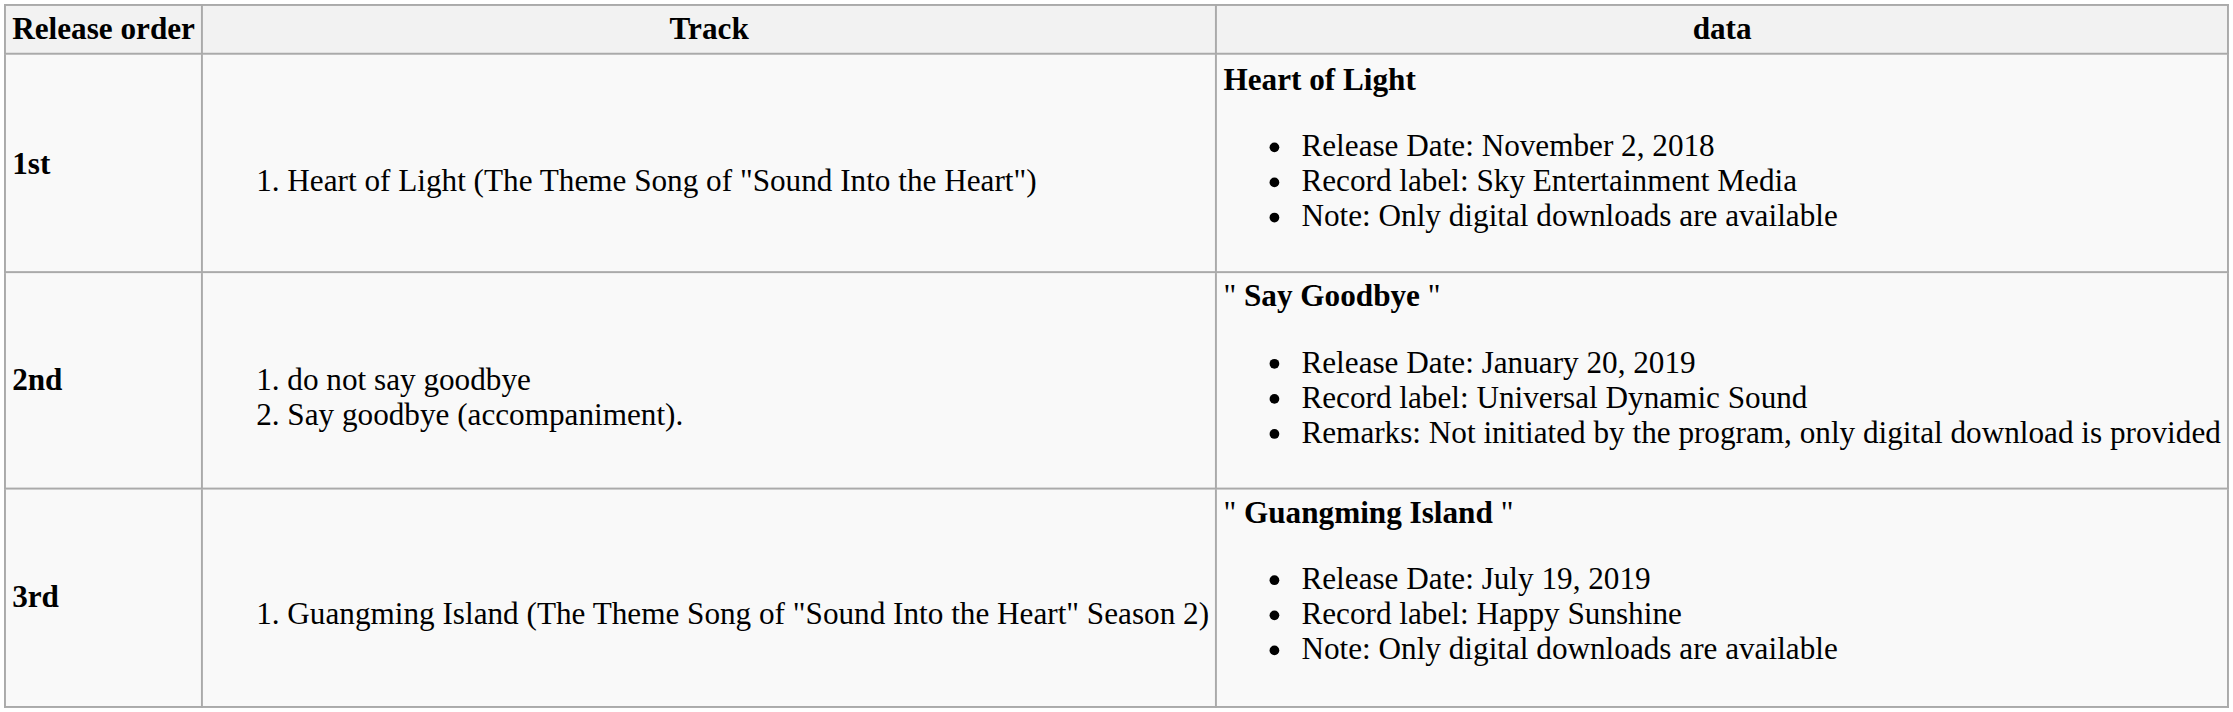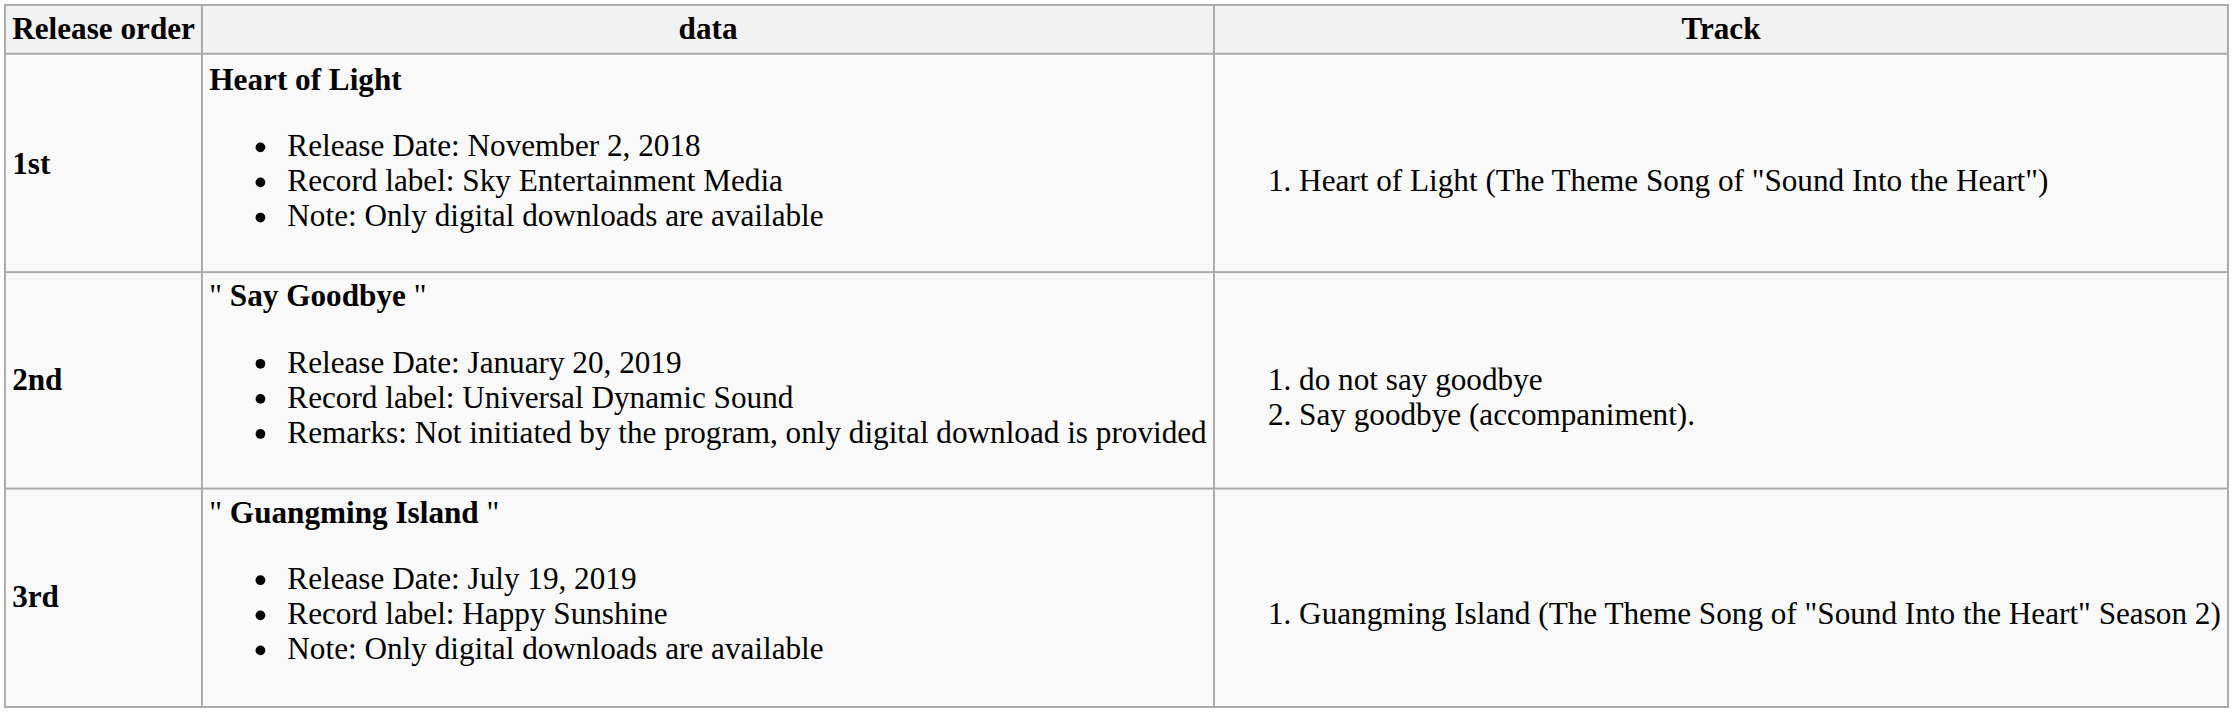columns swapped: data <-> Track
